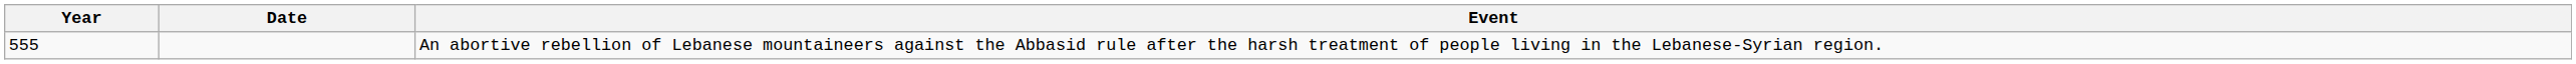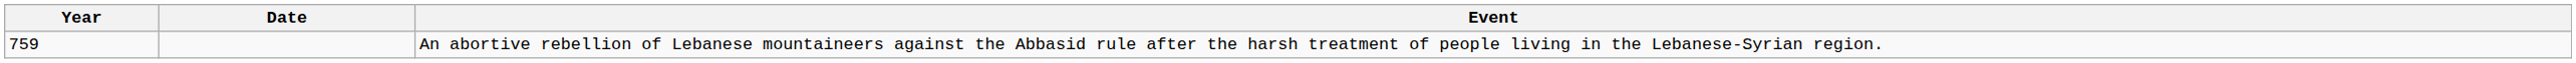row 2 | Year: 555 -> 759
